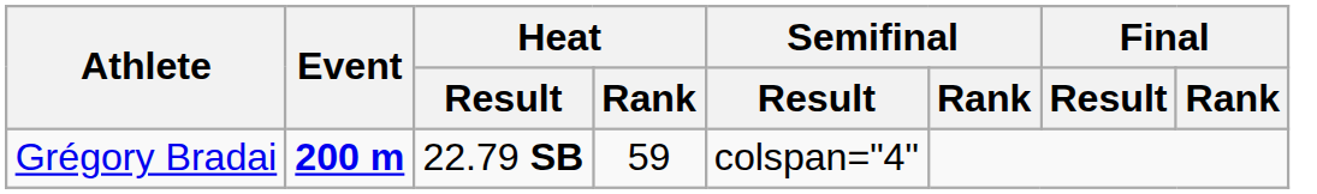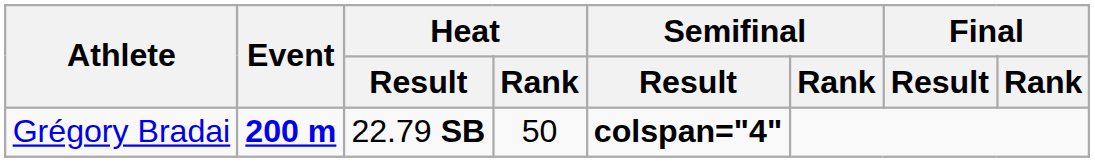Grégory Bradai | Heat / Rank: 59 -> 50
Grégory Bradai | Semifinal / Result: normal -> bold
